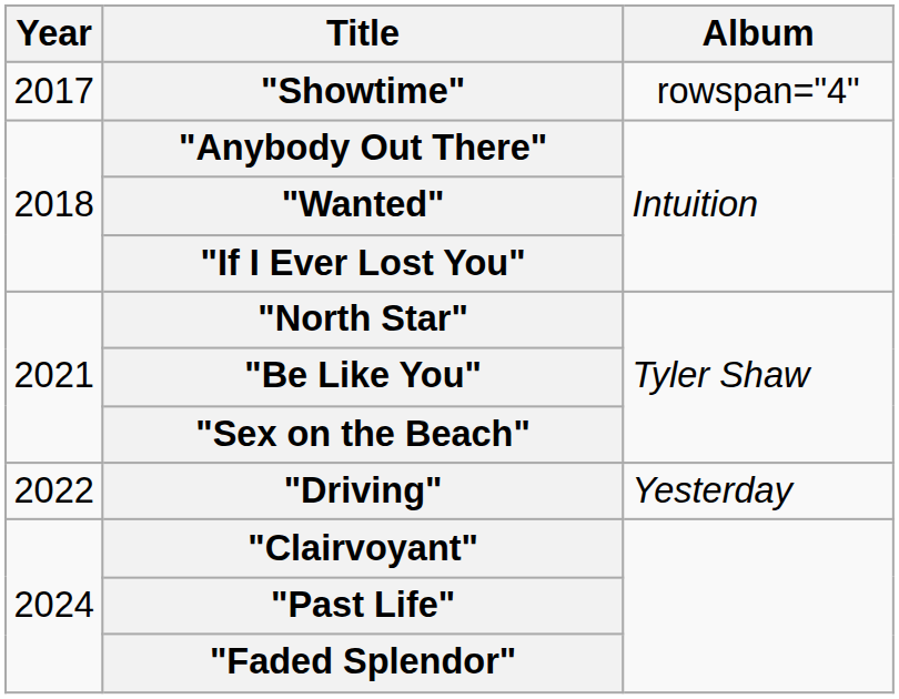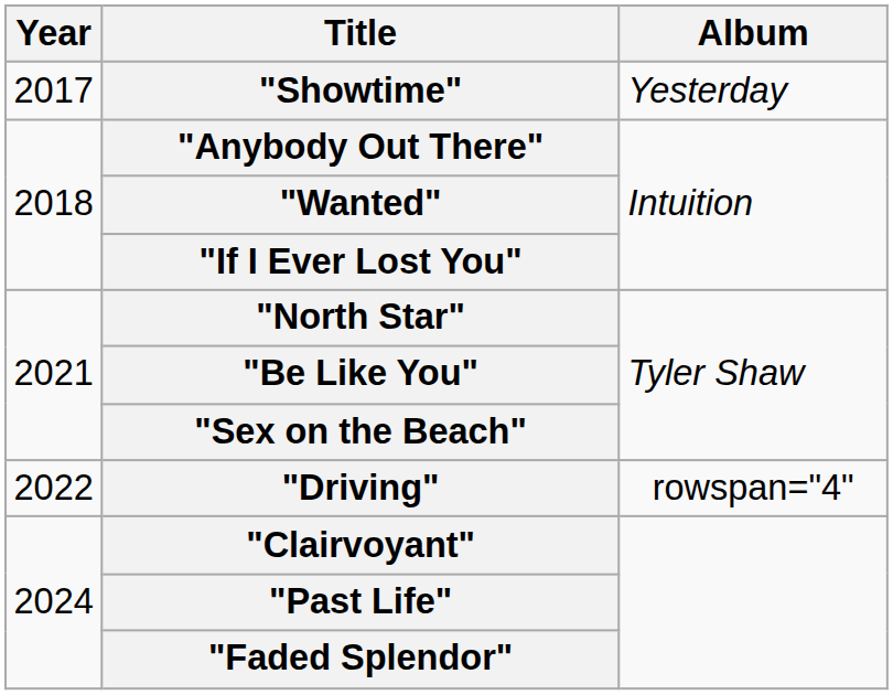"Showtime" | Album: rowspan="4" -> Yesterday
"Driving" | Album: Yesterday -> rowspan="4"
